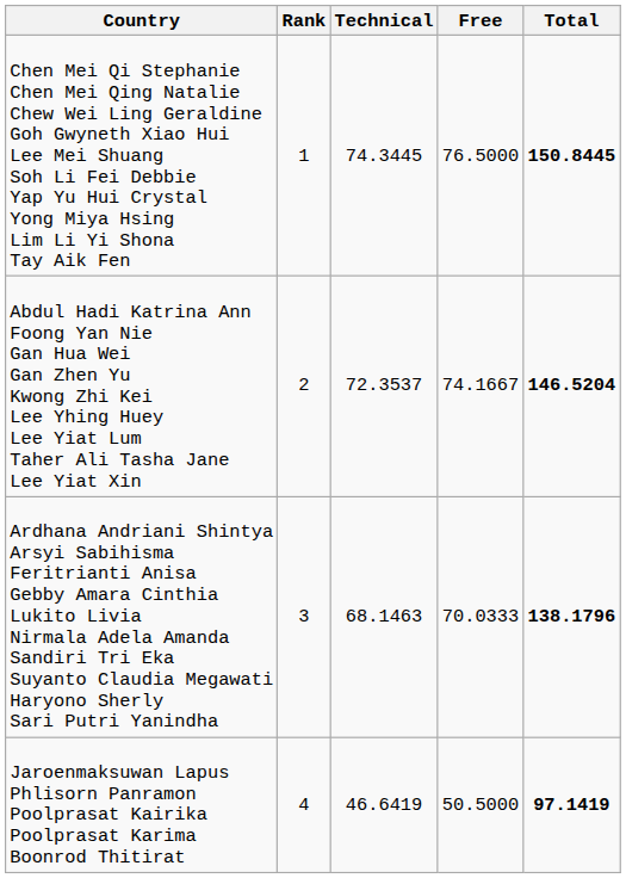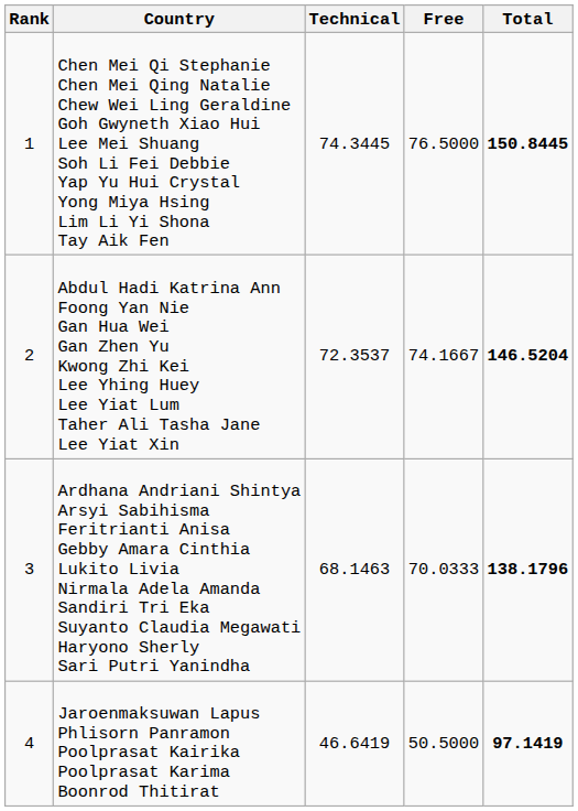columns swapped: Rank <-> Country
